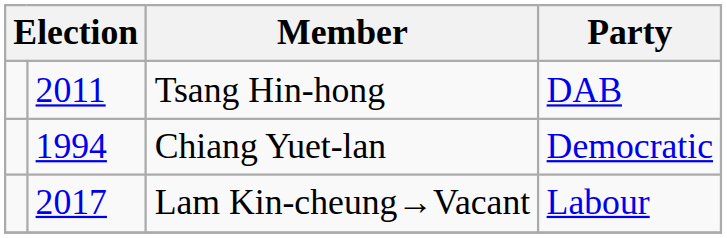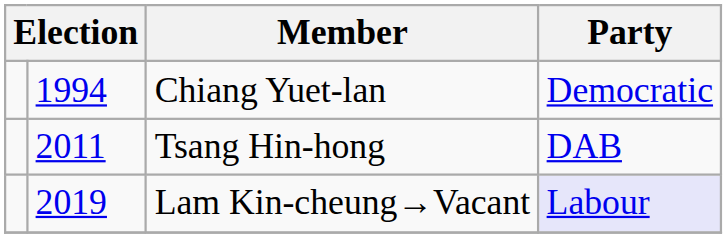rows swapped: Chiang Yuet-lan <-> Tsang Hin-hong
Lam Kin-cheung→Vacant | column 2: 2017 -> 2019
Lam Kin-cheung→Vacant | Party: no background -> lavender background
